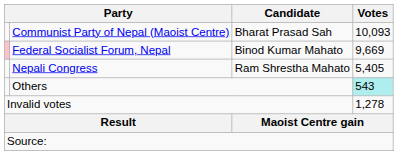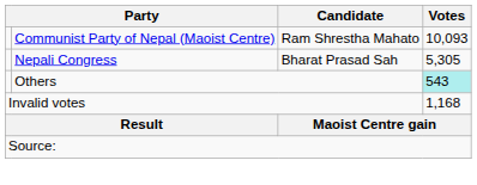Communist Party of Nepal (Maoist Centre) | Candidate: Bharat Prasad Sah -> Ram Shrestha Mahato
- row: Federal Socialist Forum, Nepal | Binod Kumar Mahato | 9,669
Nepali Congress | Candidate: Ram Shrestha Mahato -> Bharat Prasad Sah
Nepali Congress | Votes: 5,405 -> 5,305
Invalid votes | Votes: 1,278 -> 1,168
